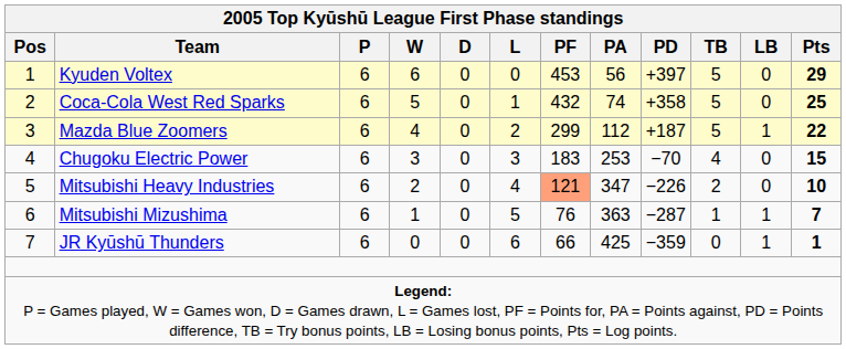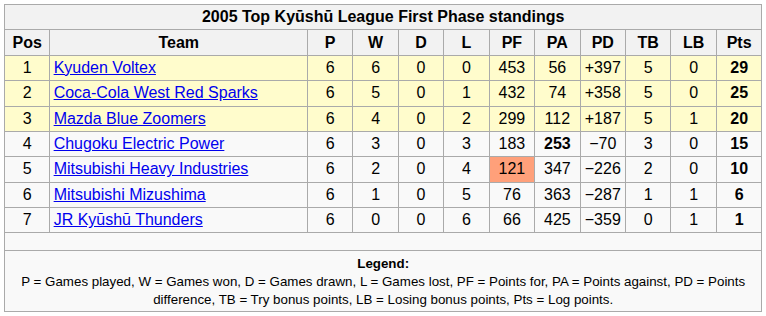Mazda Blue Zoomers | Pts: 22 -> 20
Chugoku Electric Power | PA: normal -> bold
Chugoku Electric Power | TB: 4 -> 3
Mitsubishi Mizushima | Pts: 7 -> 6
